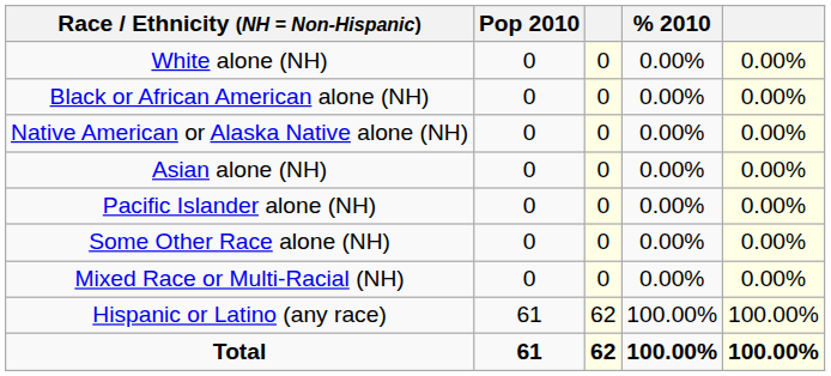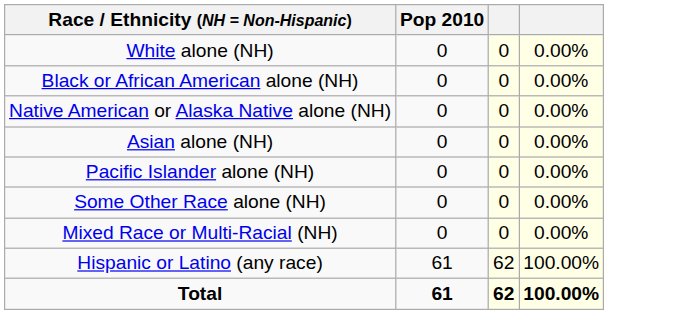- column: % 2010 | 0.00% | 0.00% | 0.00% | 0.00% | 0.00% | 0.00% | 0.00% | 100.00% | 100.00%
